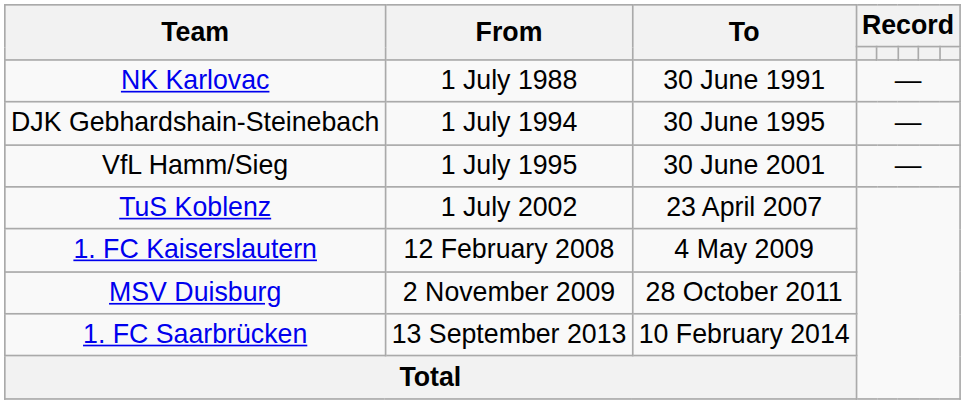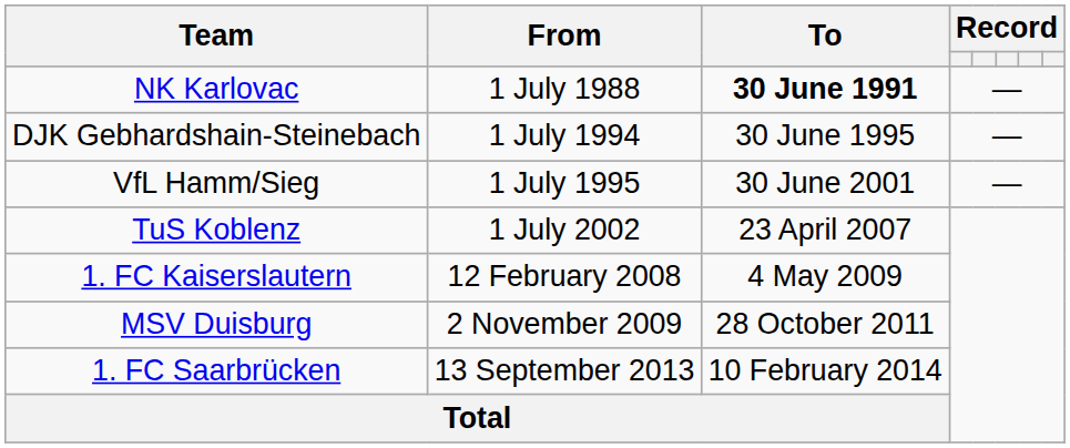NK Karlovac | To: normal -> bold
